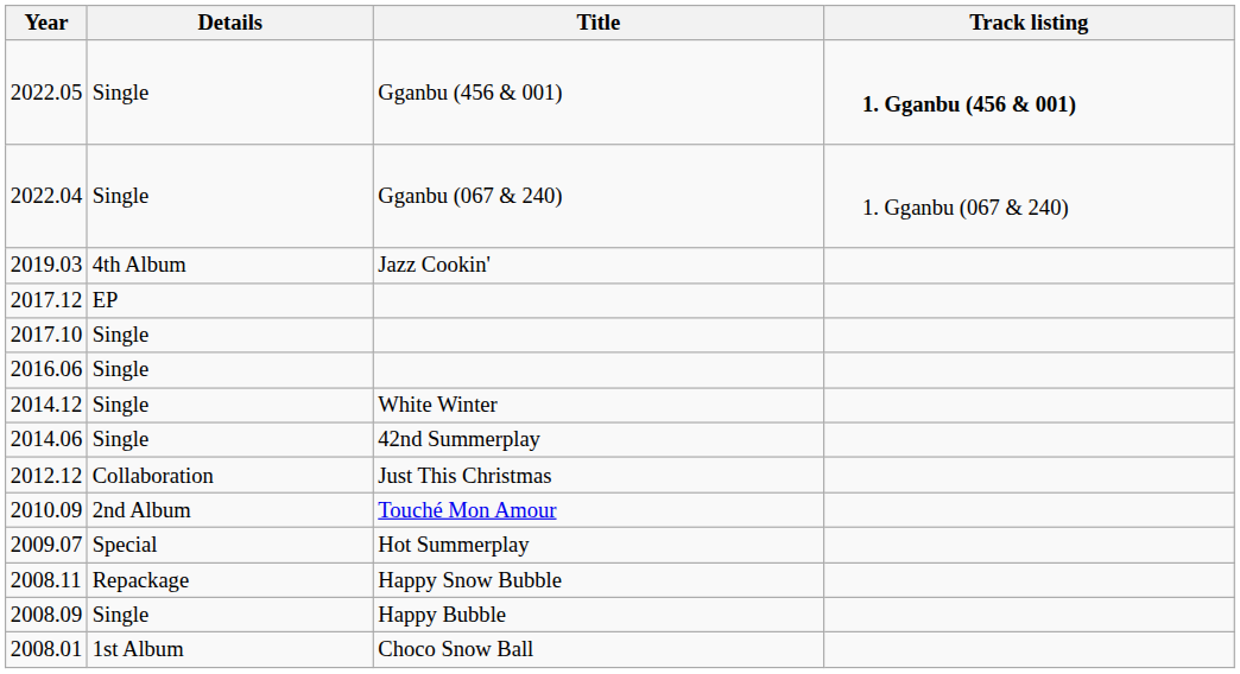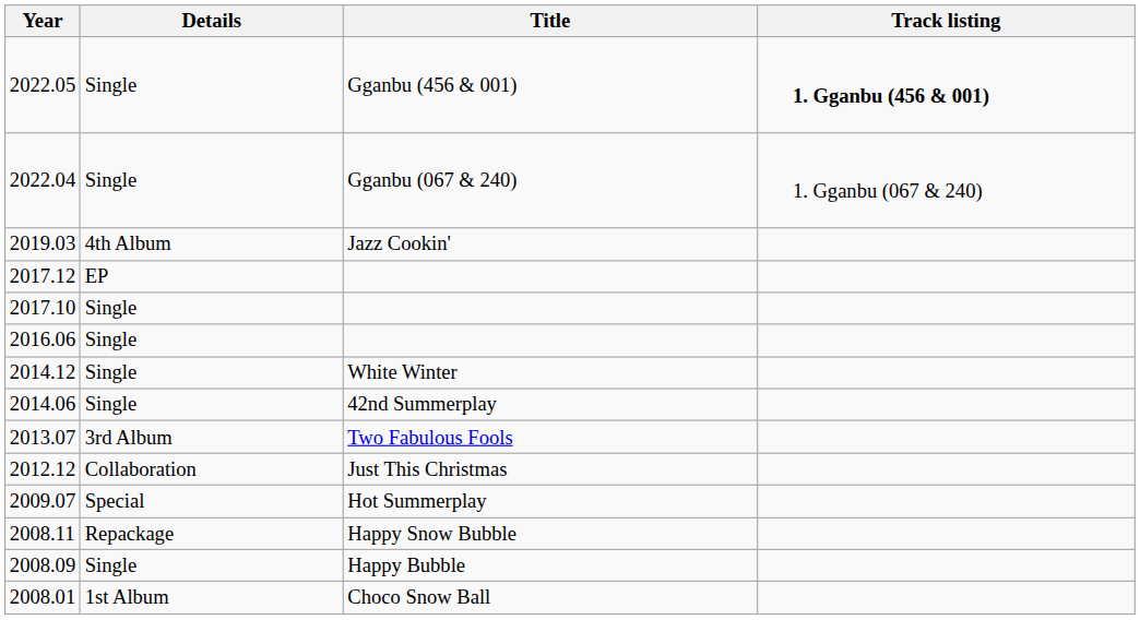+ row: 2013.07 | 3rd Album | Two Fabulous Fools
- row: 2010.09 | 2nd Album | Touché Mon Amour
